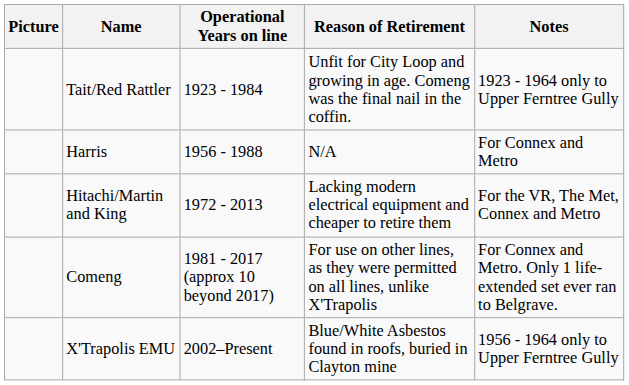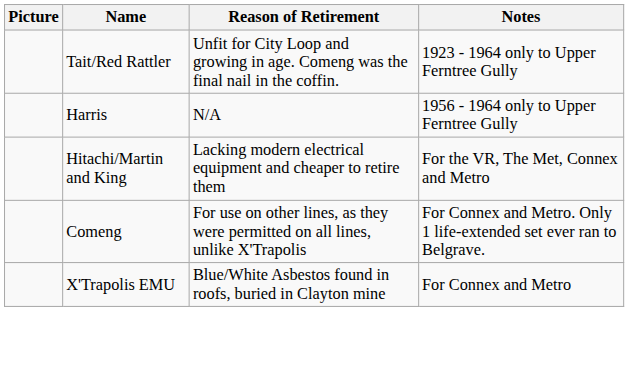- column: Operational Years on line | 1923 - 1984 | 1956 - 1988 | 1972 - 2013 | 1981 - 2017 (approx 10 beyond 2017) | 2002–Present
Harris | Notes: For Connex and Metro -> 1956 - 1964 only to Upper Ferntree Gully
X'Trapolis EMU | Notes: 1956 - 1964 only to Upper Ferntree Gully -> For Connex and Metro
